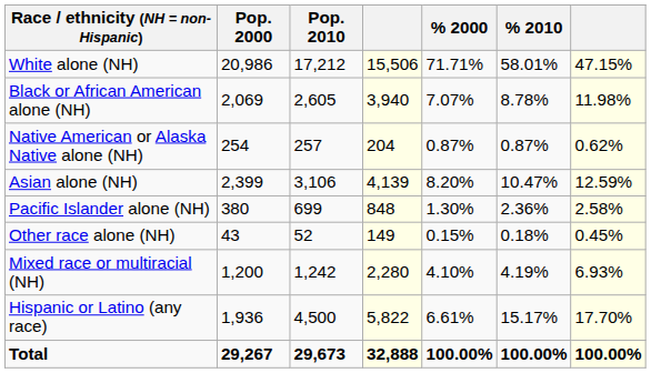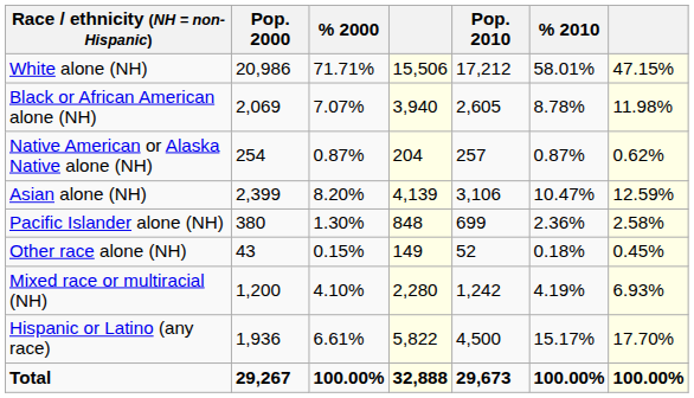columns swapped: Pop. 2010 <-> % 2000
